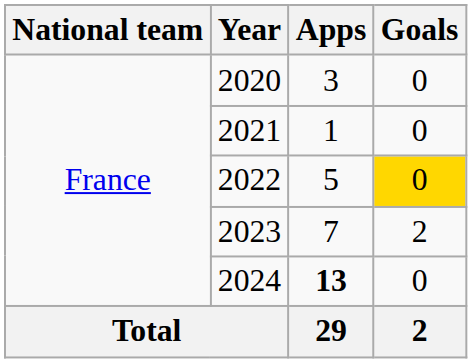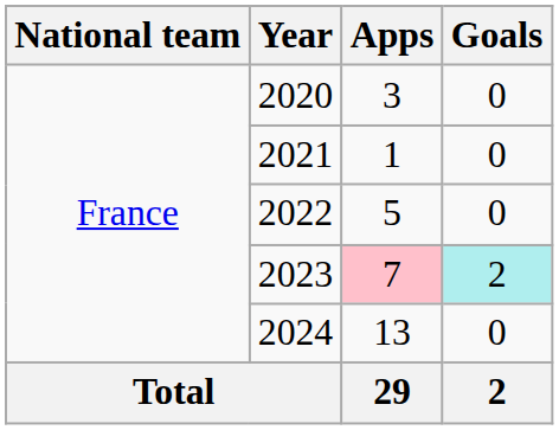2022 | Goals: gold background -> no background
2023 | Apps: no background -> pink background
2023 | Goals: no background -> paleturquoise background
2024 | Apps: bold -> normal
